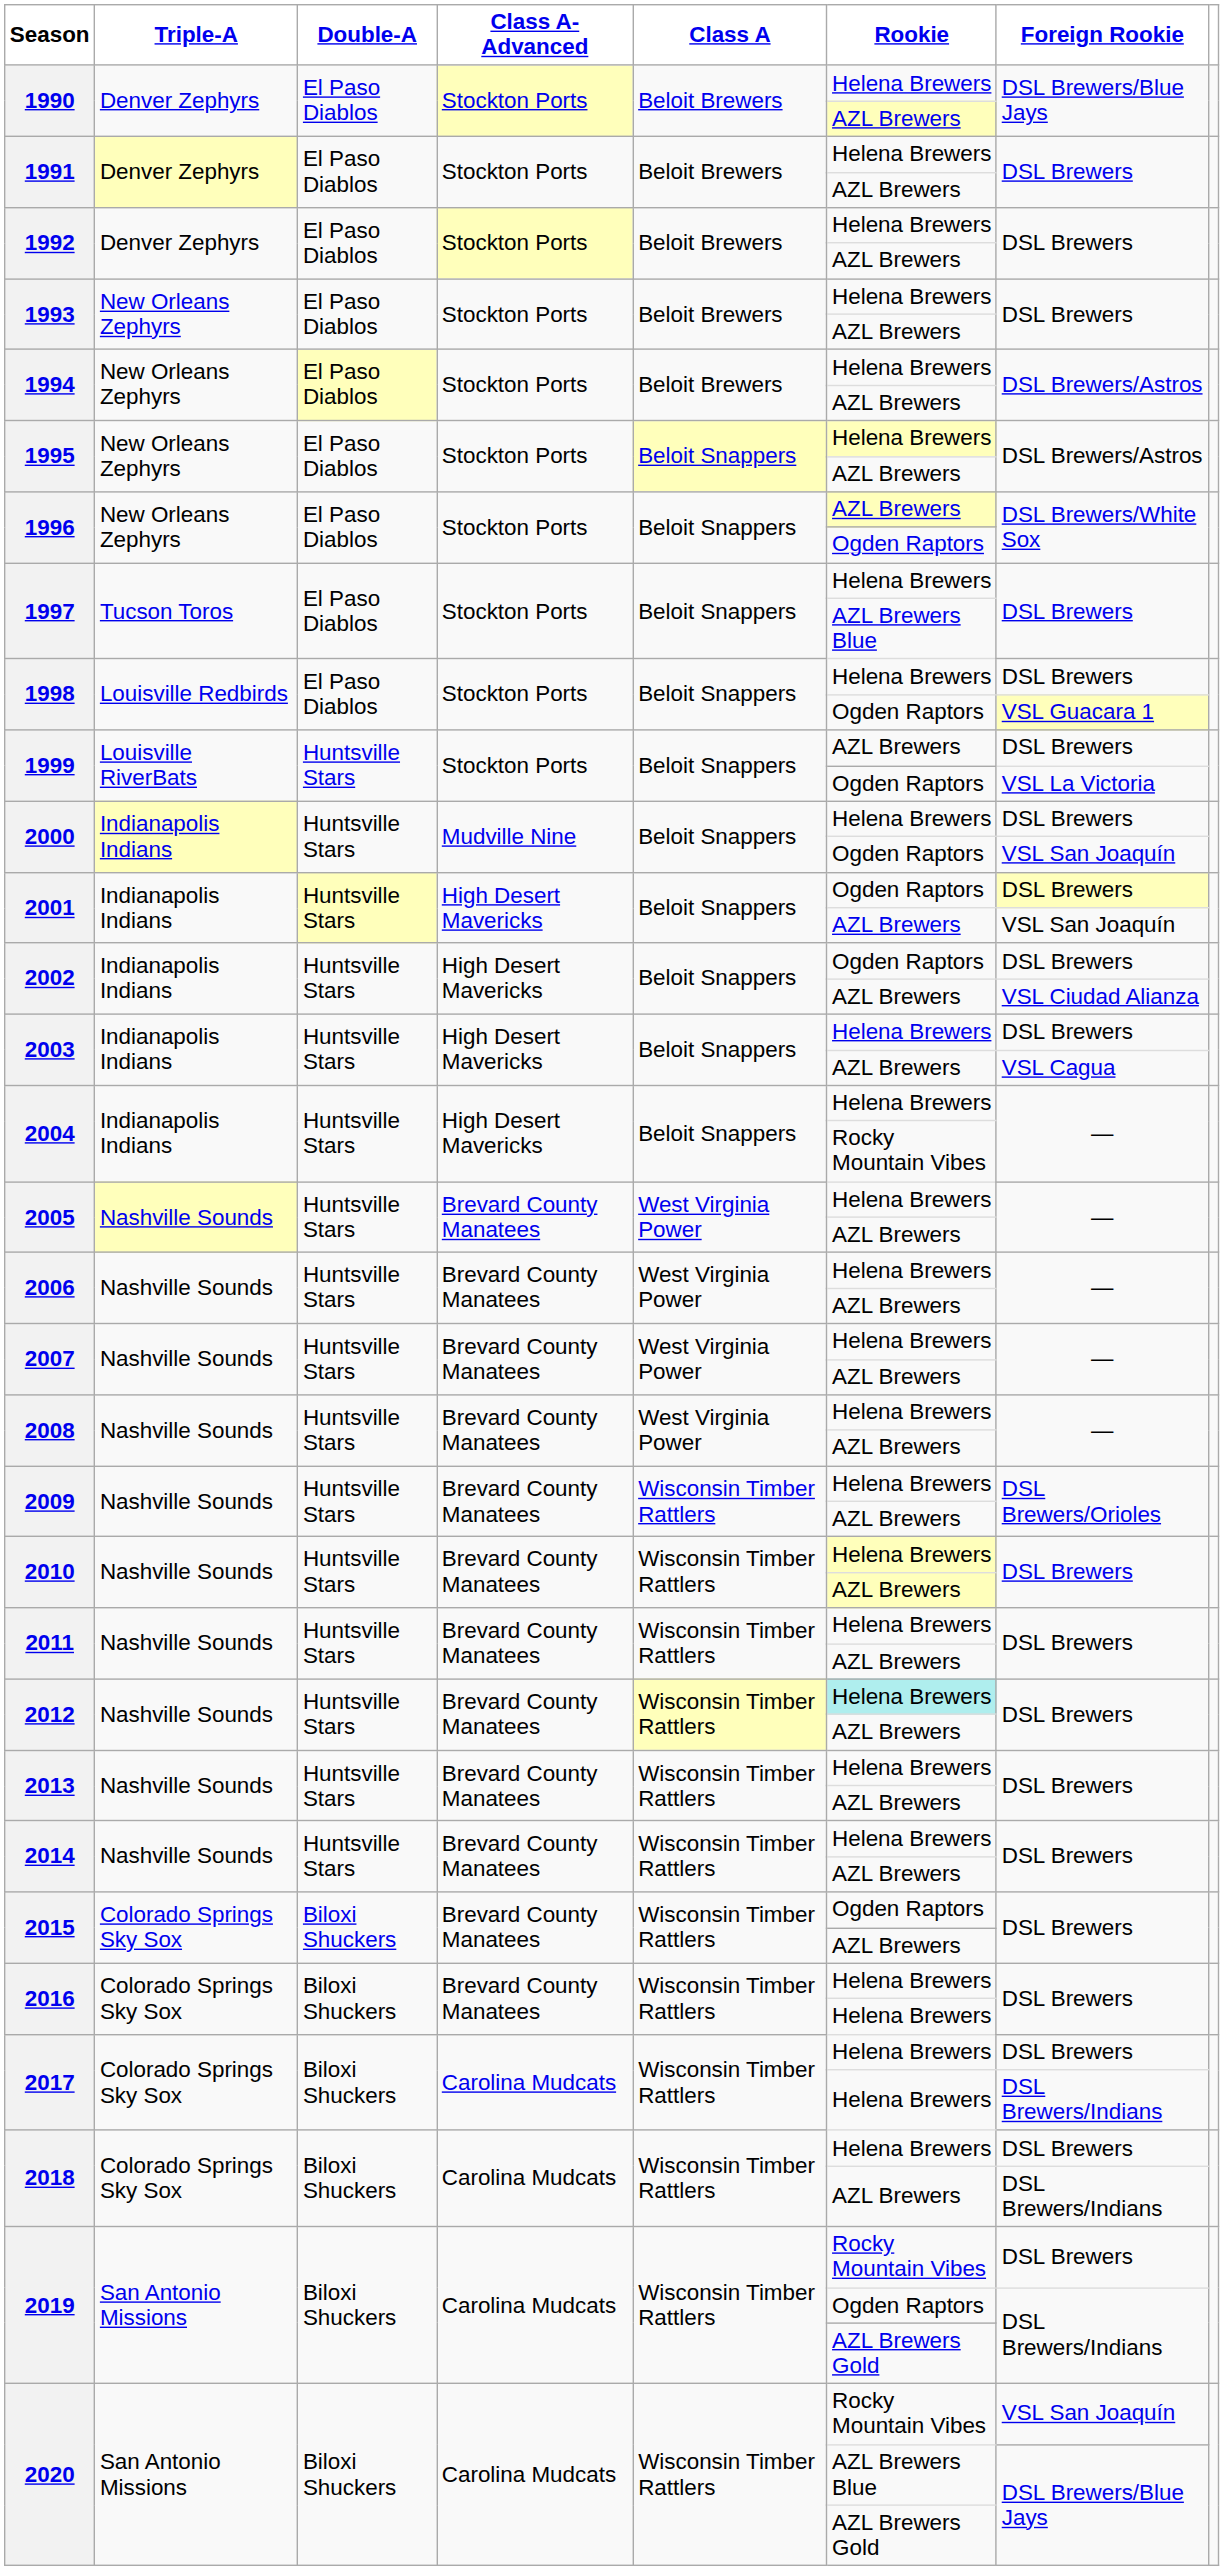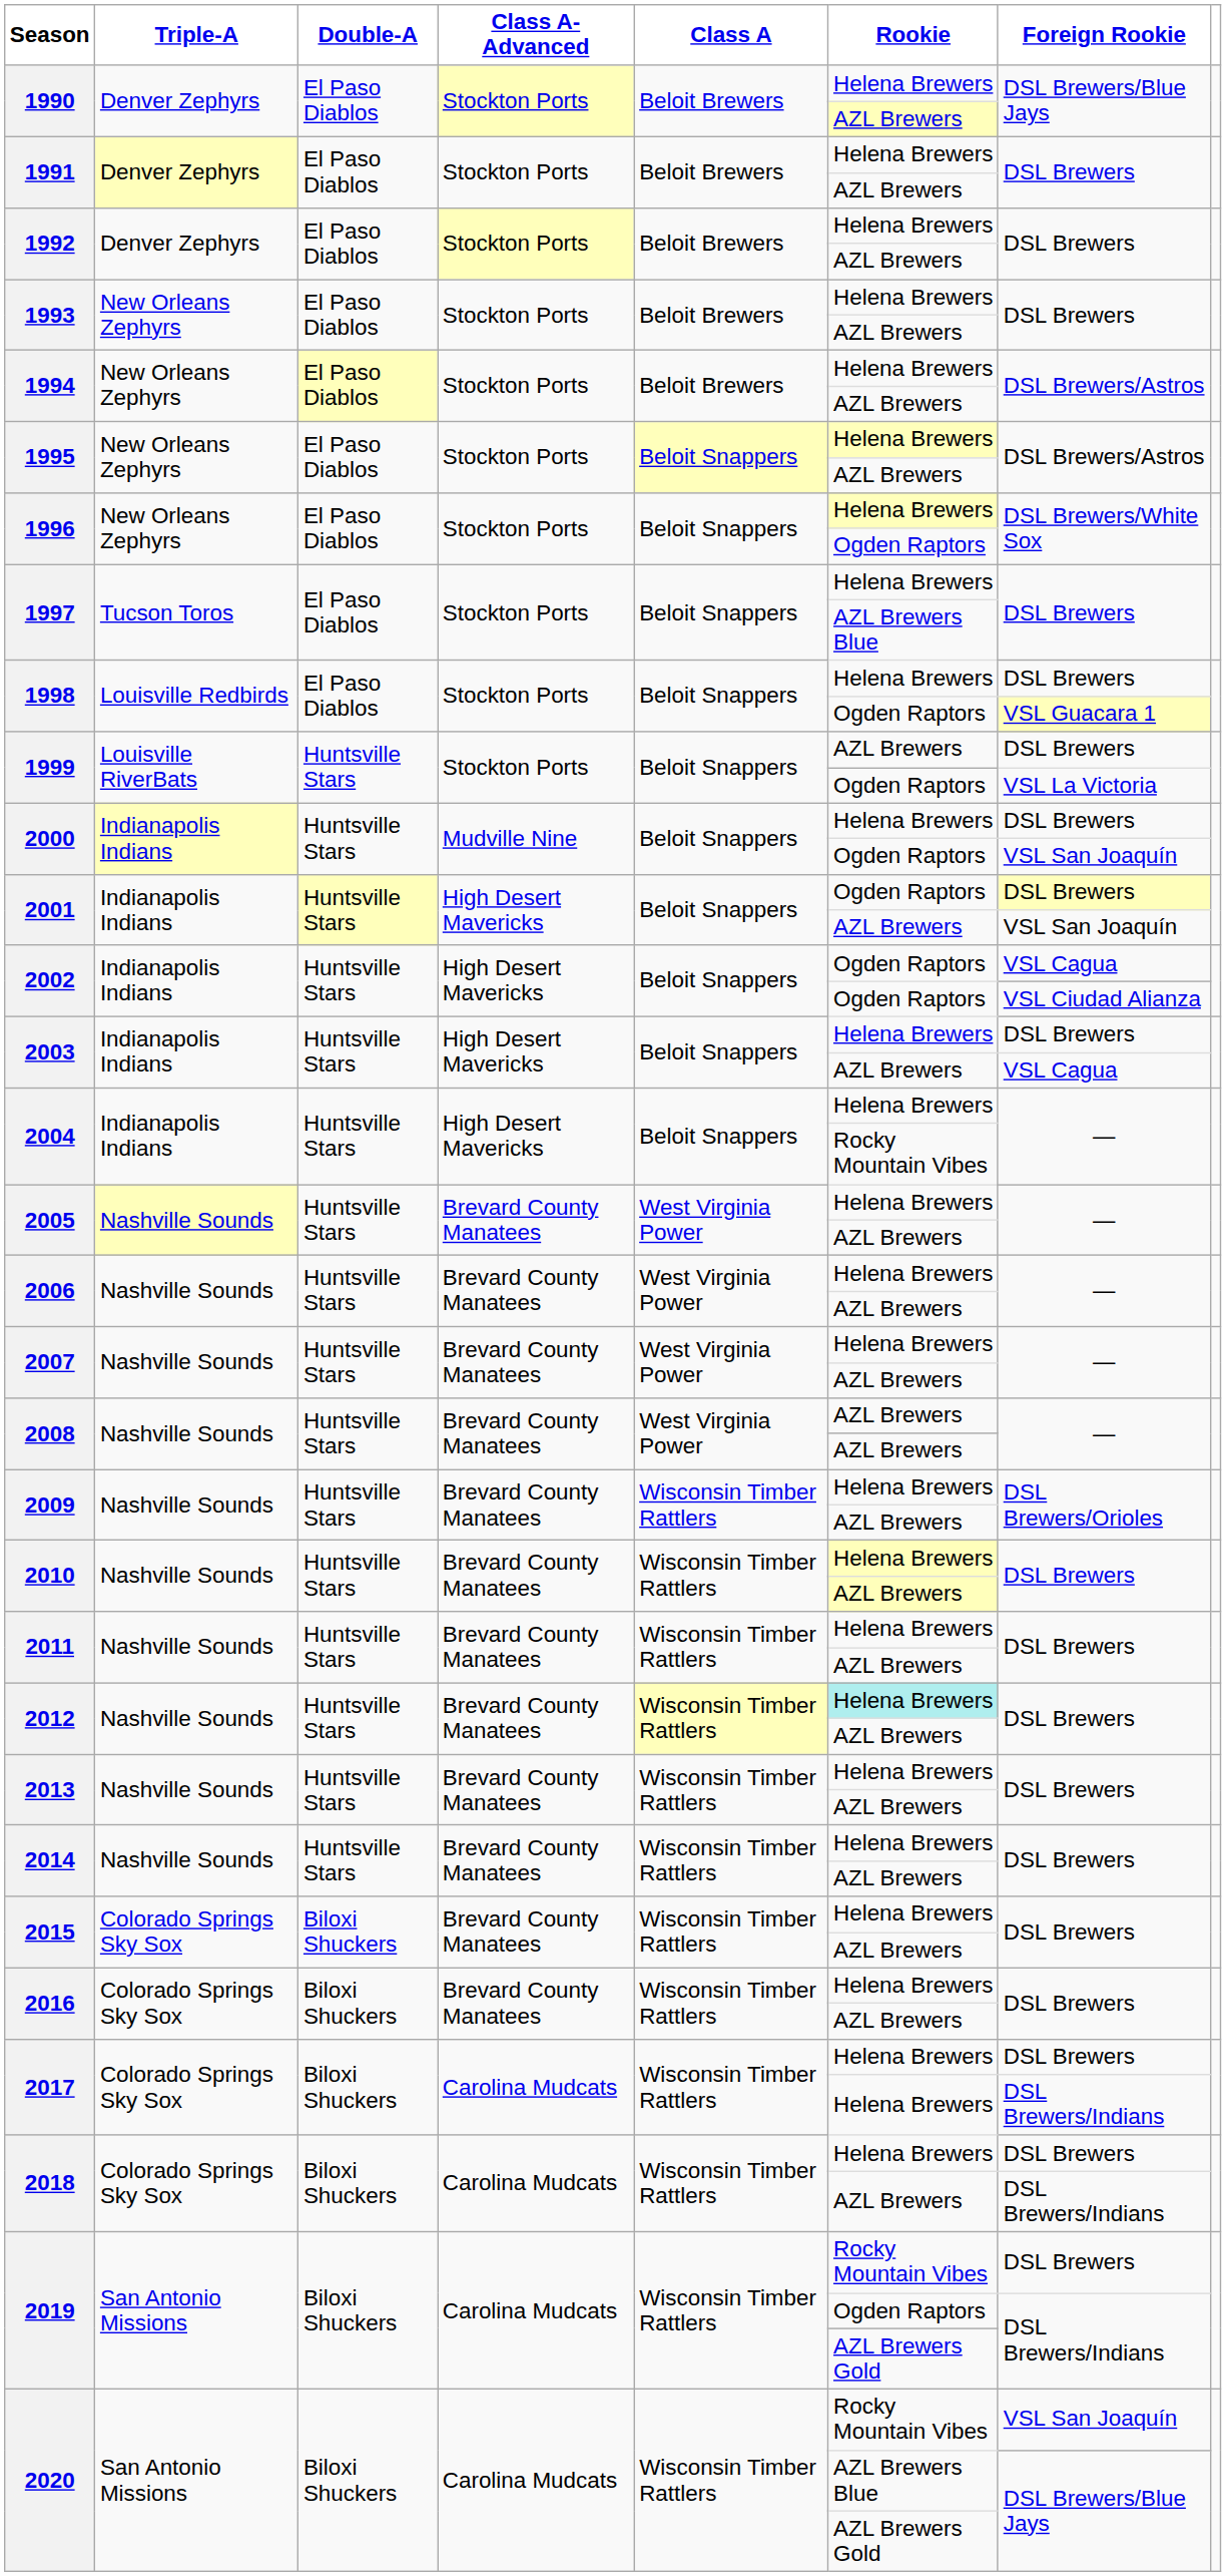row 14 | Rookie: AZL Brewers -> Helena Brewers
row 26 | Foreign Rookie: DSL Brewers -> VSL Cagua
row 27 | Rookie: AZL Brewers -> Ogden Raptors
row 38 | Rookie: Helena Brewers -> AZL Brewers
row 52 | Rookie: Ogden Raptors -> Helena Brewers
row 55 | Rookie: Helena Brewers -> AZL Brewers
